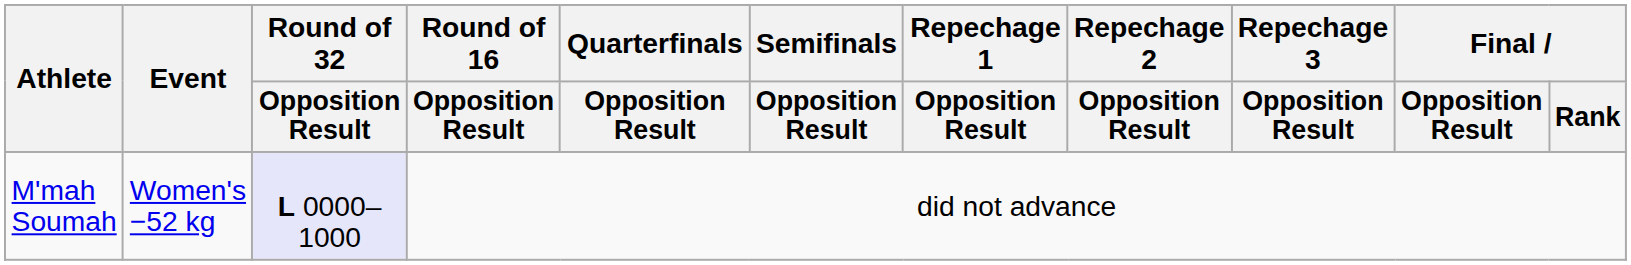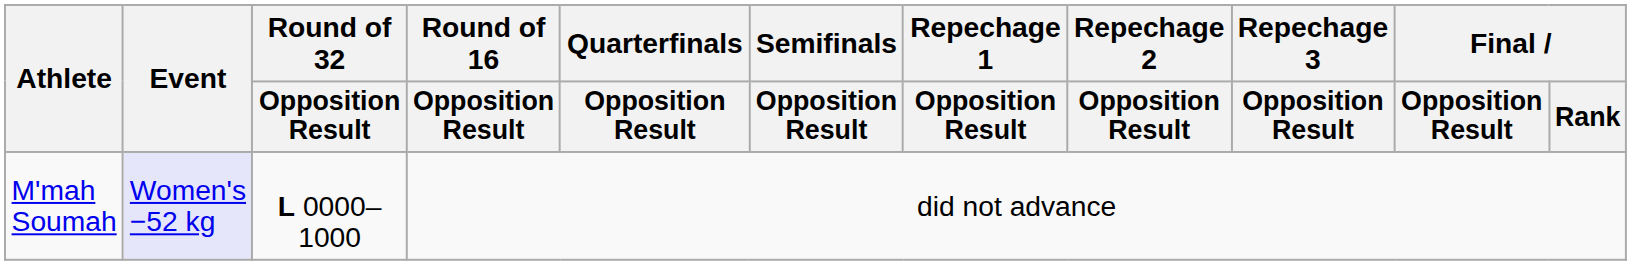M'mah Soumah | Event: no background -> lavender background
M'mah Soumah | Round of 32 / Opposition Result: lavender background -> no background
